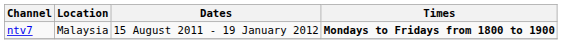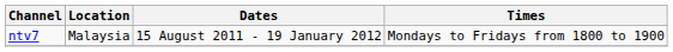ntv7 | Times: bold -> normal
